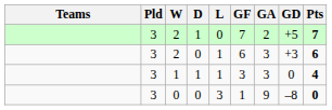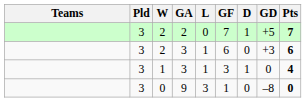columns swapped: D <-> GA
